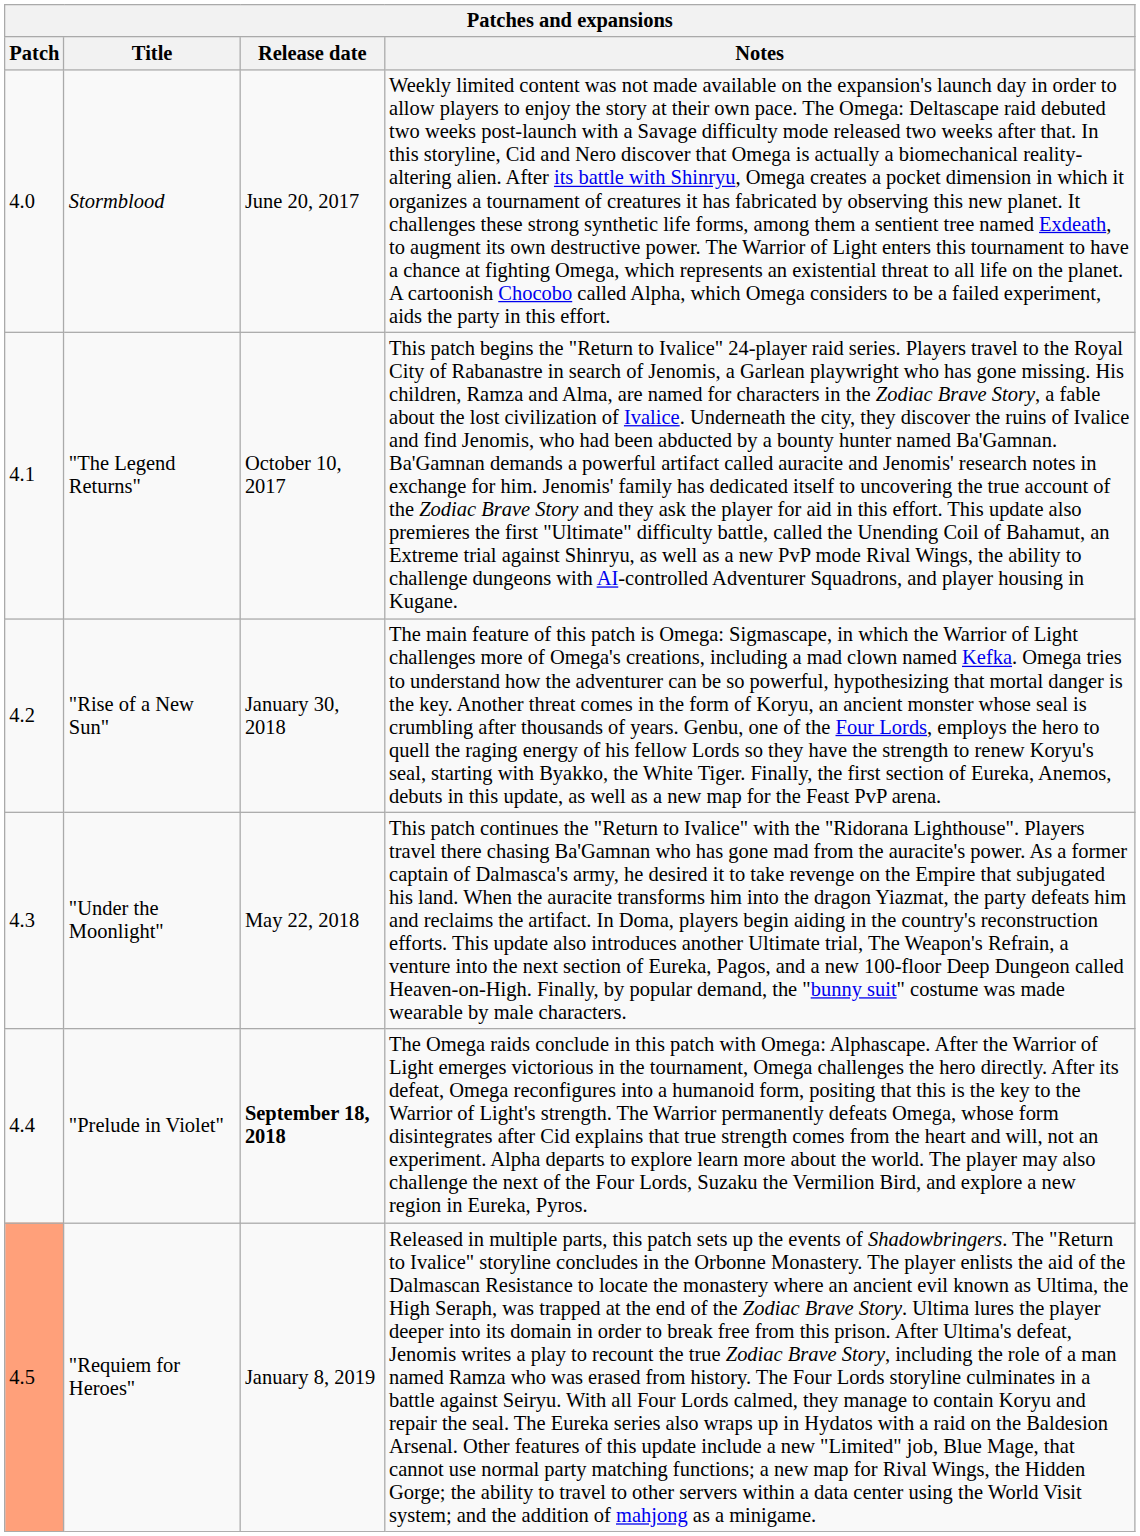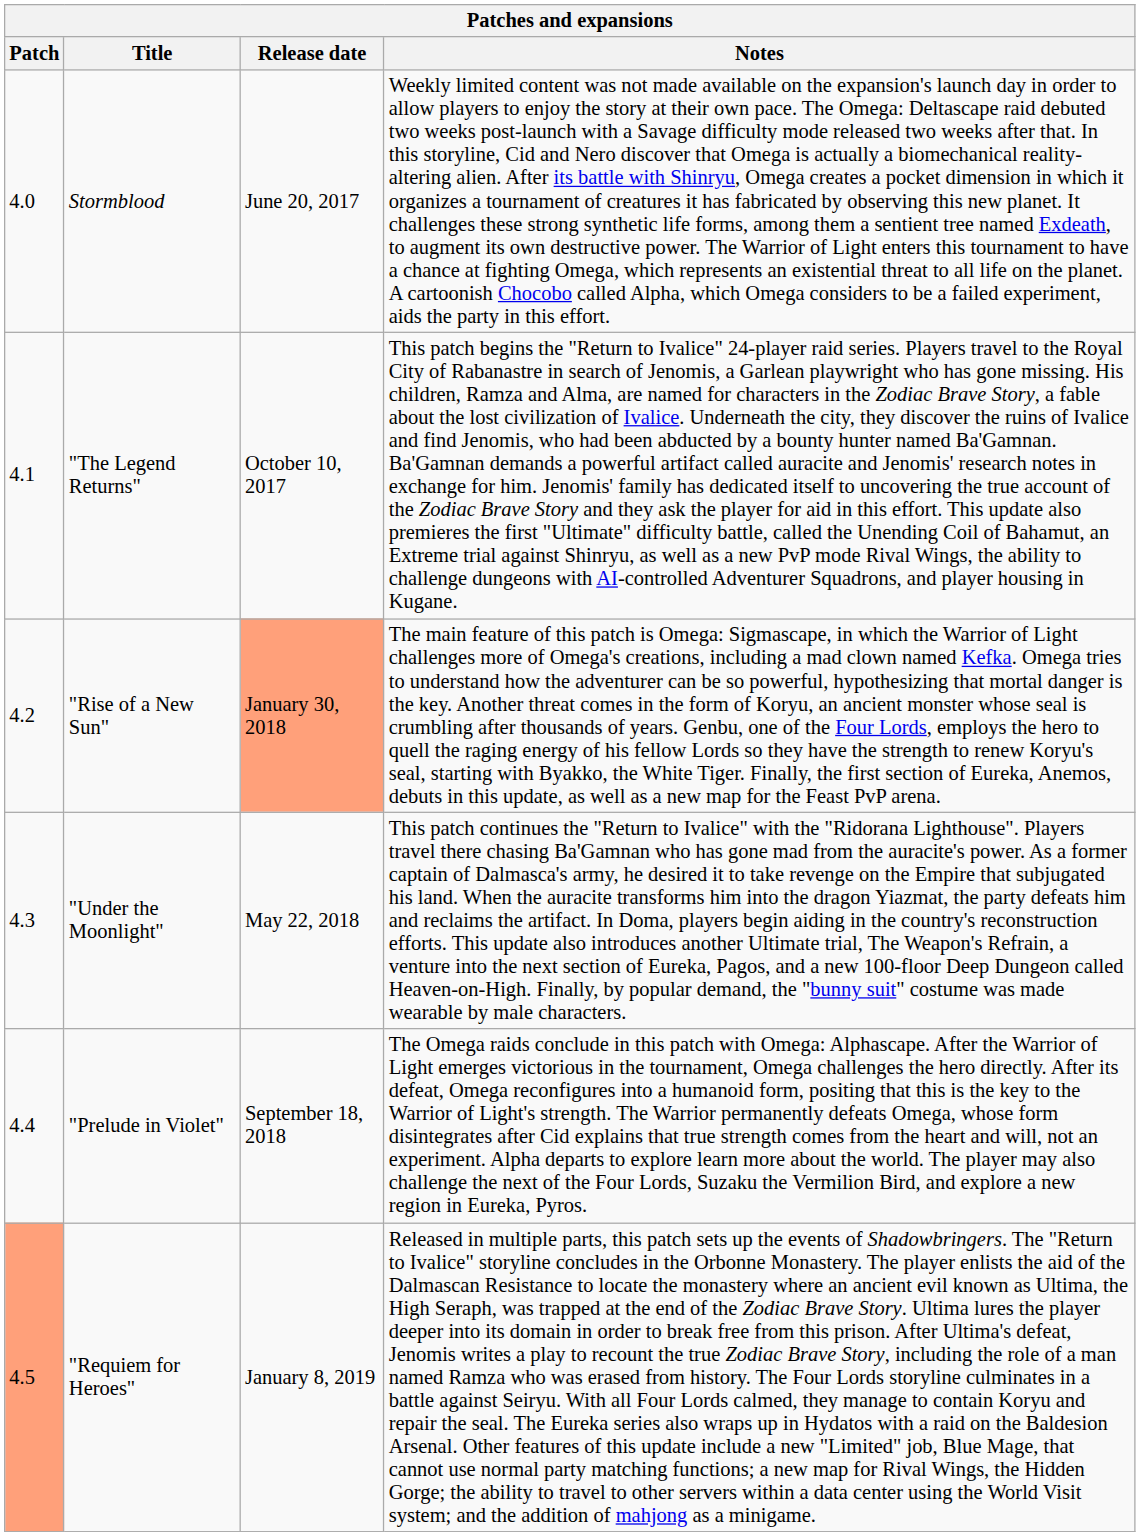"Rise of a New Sun" | Release date: no background -> lightsalmon background
"Prelude in Violet" | Release date: bold -> normal
